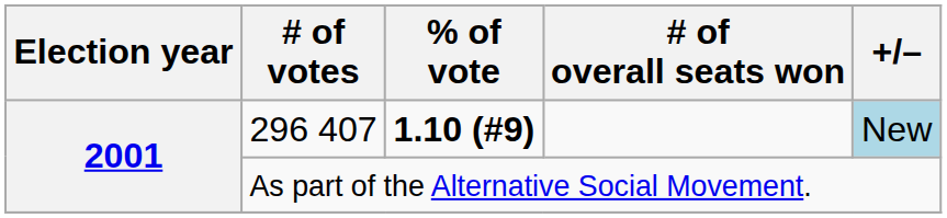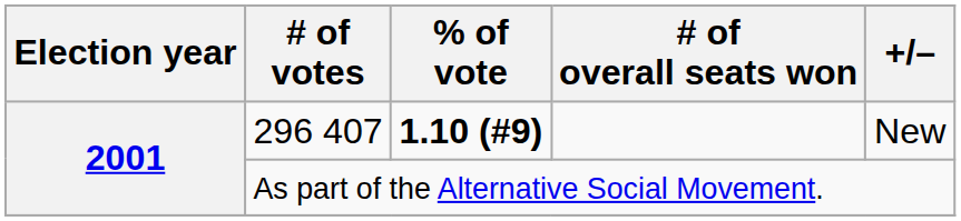296 407 | +/–: lightblue background -> no background
